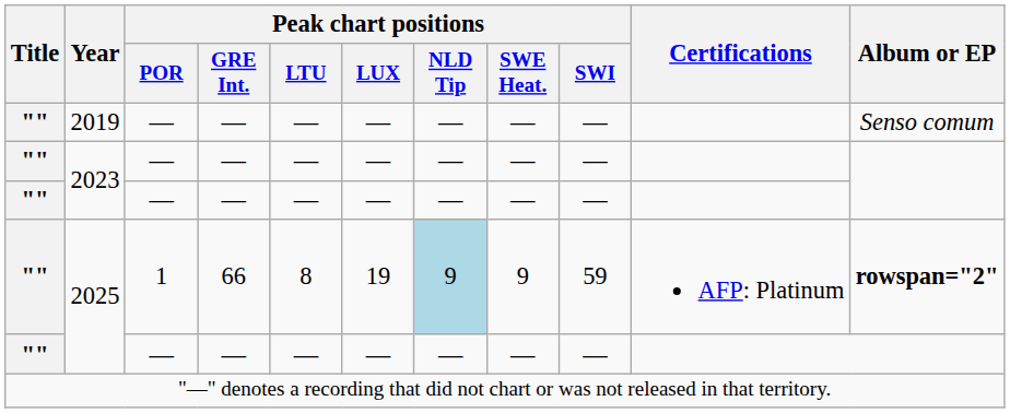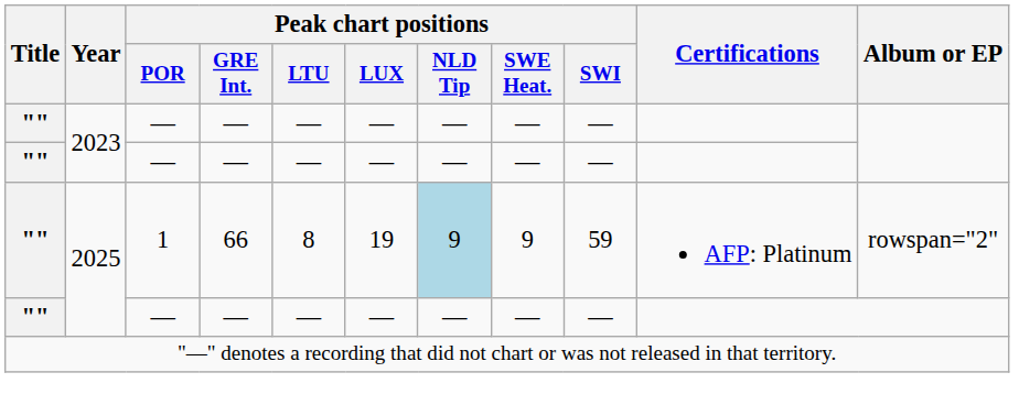- row: "" | 2019 | — | — | — | — | — | — | — | Senso comum
2025 / 1 | Album or EP: bold -> normal
